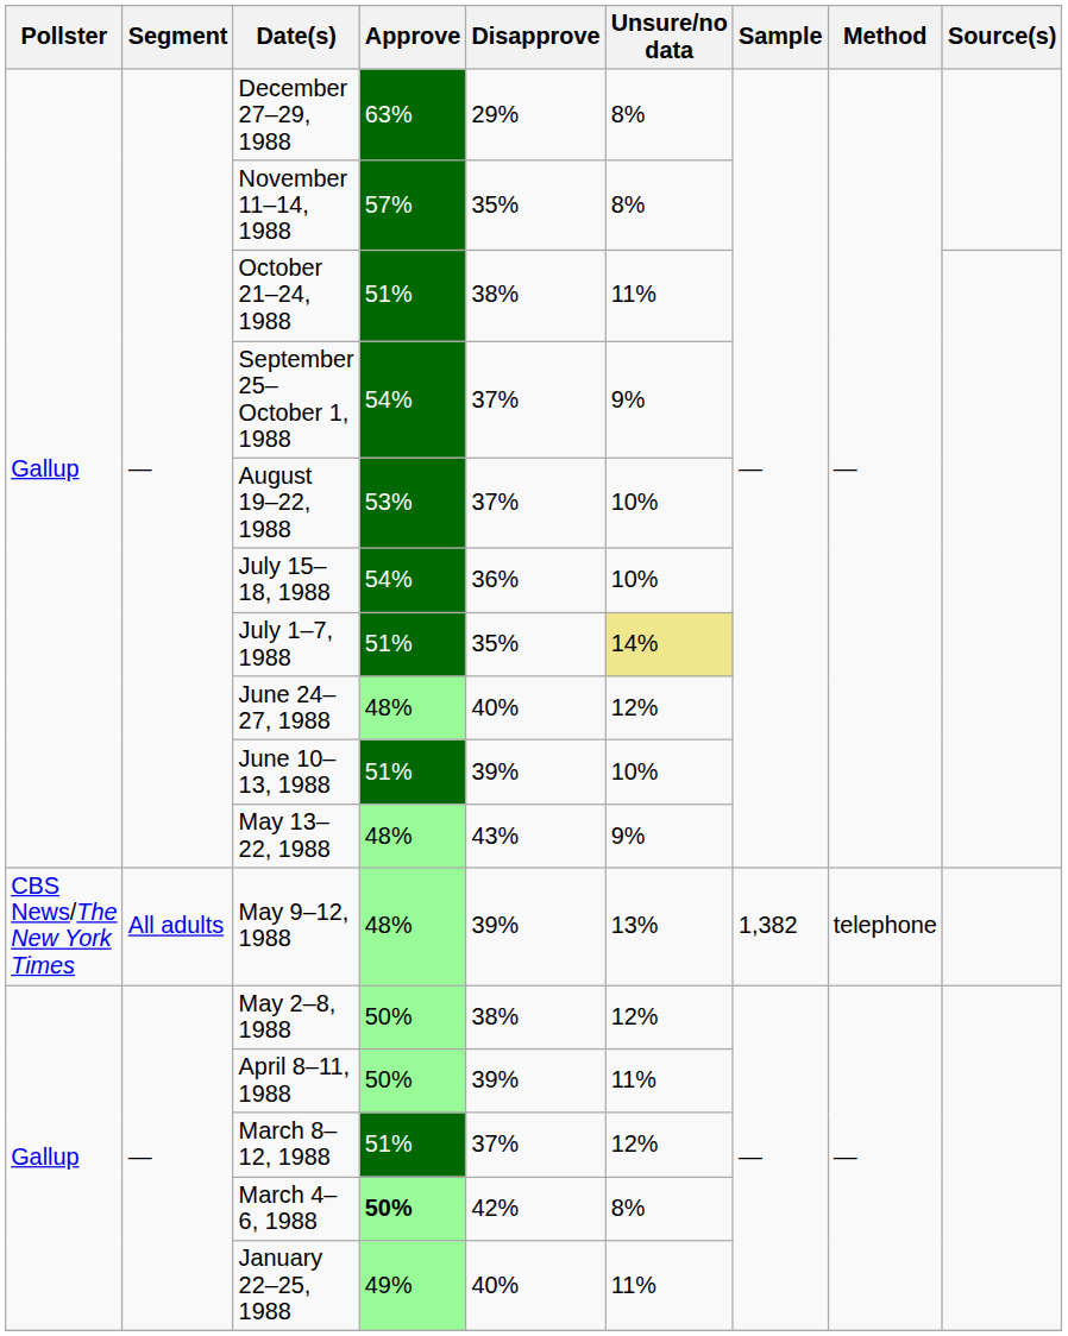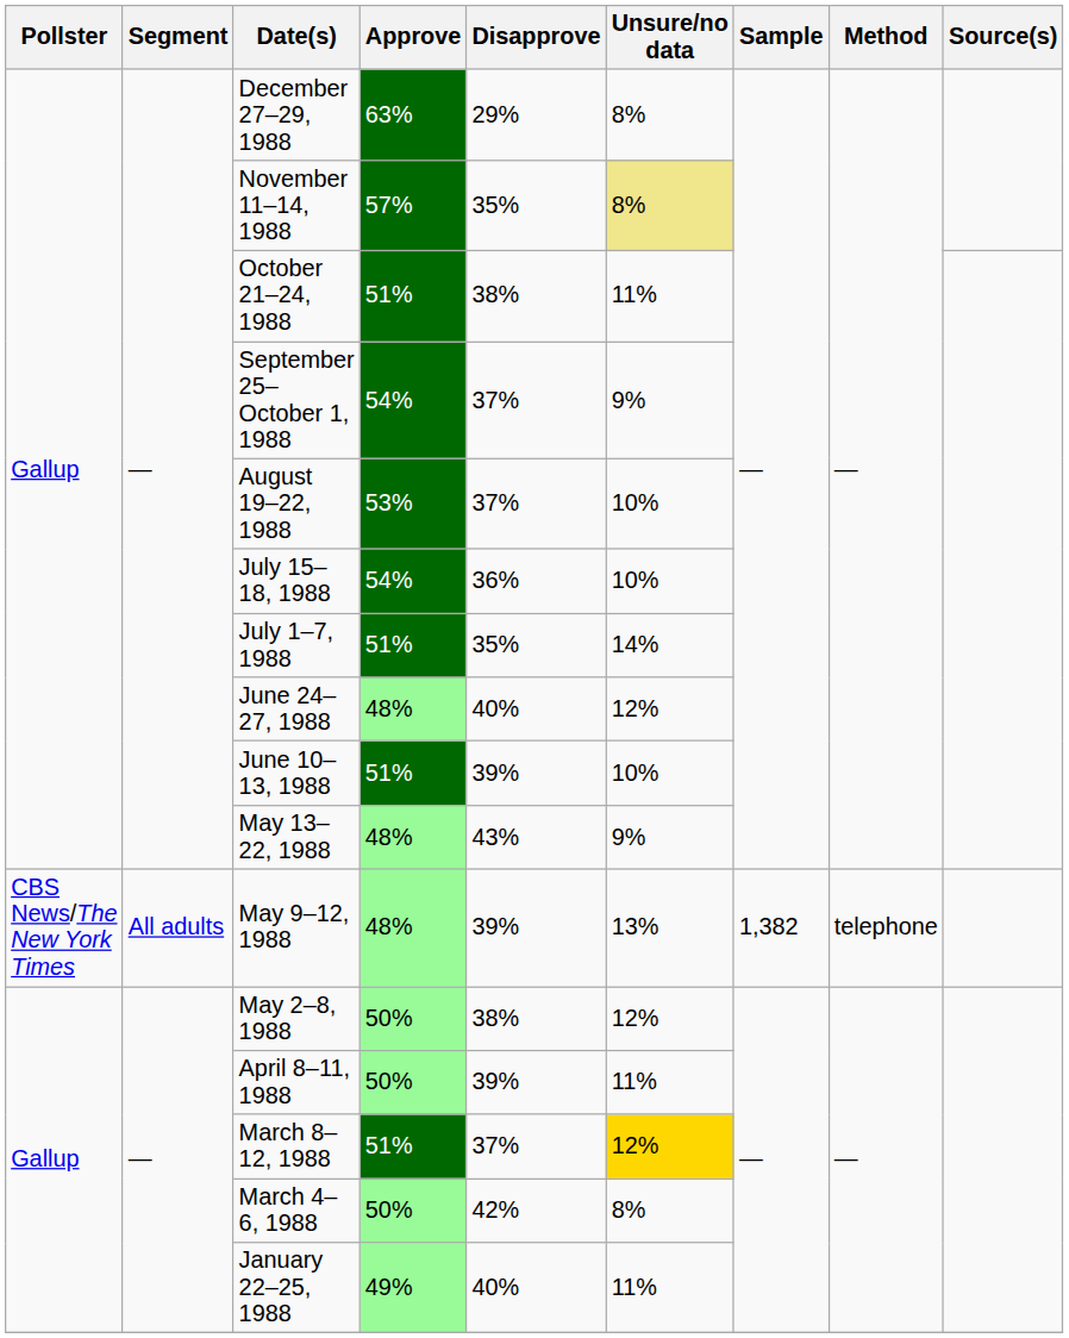November 11–14, 1988 | Unsure/no data: no background -> khaki background
July 1–7, 1988 | Unsure/no data: khaki background -> no background
March 8–12, 1988 | Unsure/no data: no background -> gold background
March 4–6, 1988 | Approve: bold -> normal
